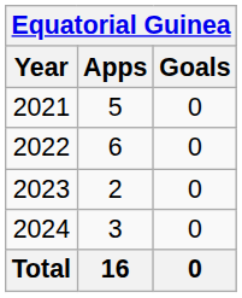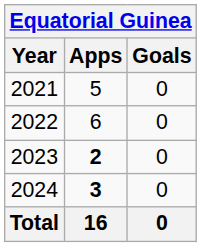2023 | Apps: normal -> bold
2024 | Apps: normal -> bold
